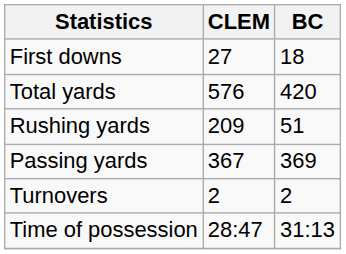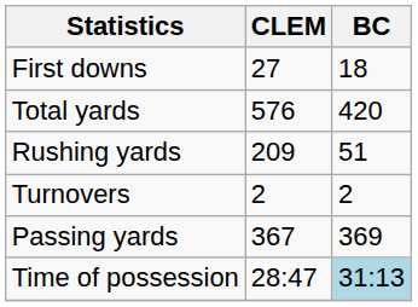rows swapped: Passing yards <-> Turnovers
Time of possession | BC: no background -> lightblue background
